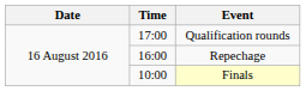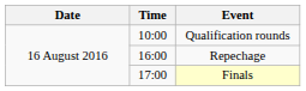Qualification rounds | Time: 17:00 -> 10:00
Finals | Time: 10:00 -> 17:00
